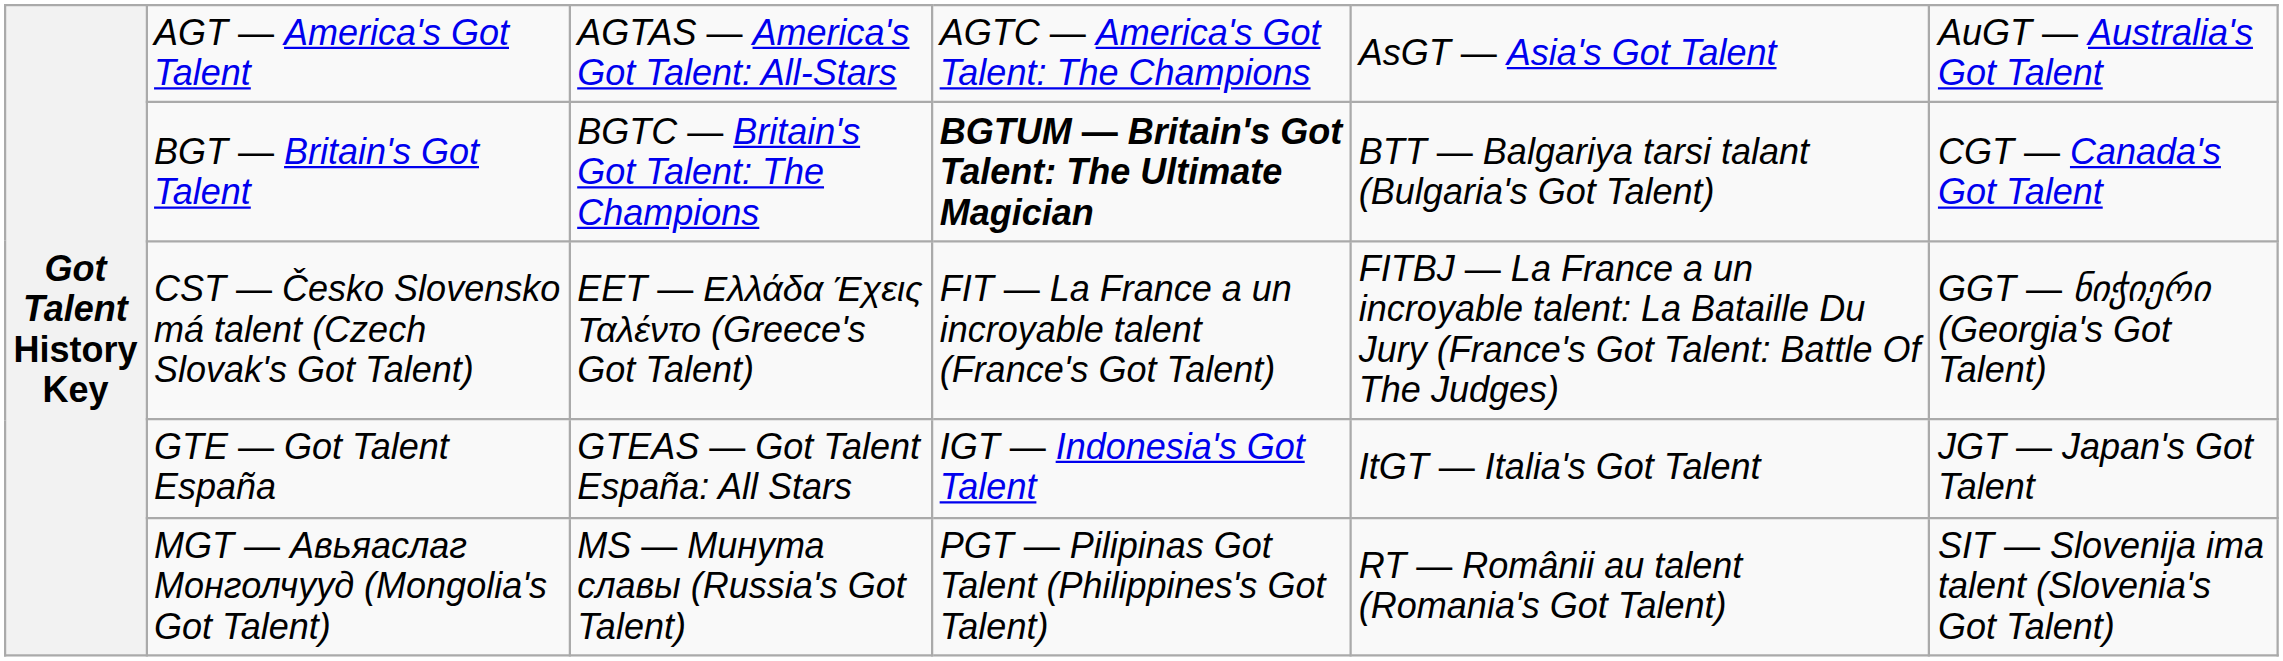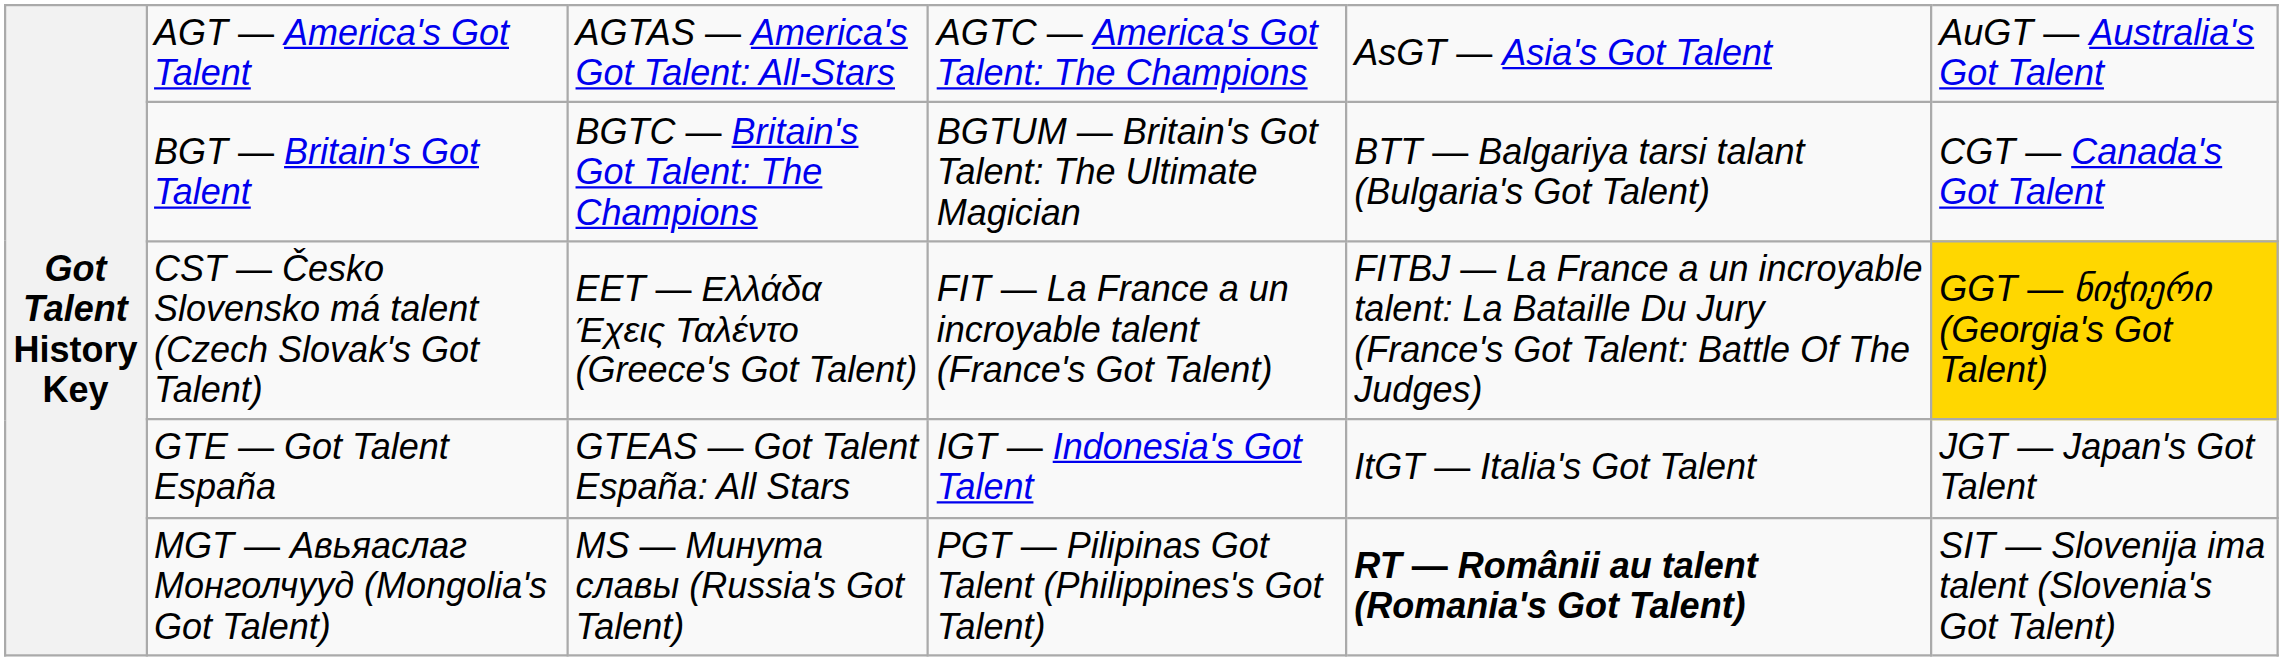BGT — Britain's Got Talent | column 4: bold -> normal
CST — Česko Slovensko má talent (Czech Slovak's Got Talent) | column 6: no background -> gold background
MGT — Авьяаслаг Монголчууд (Mongolia's Got Talent) | column 5: normal -> bold
